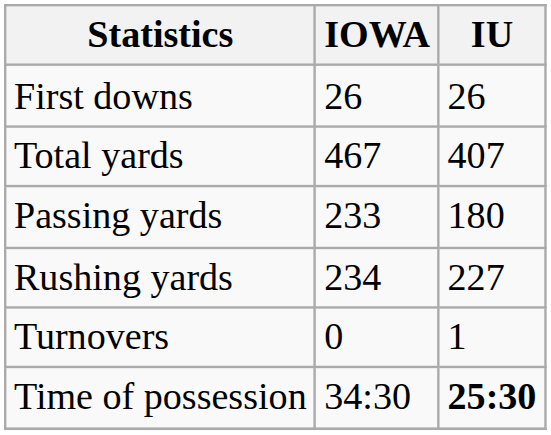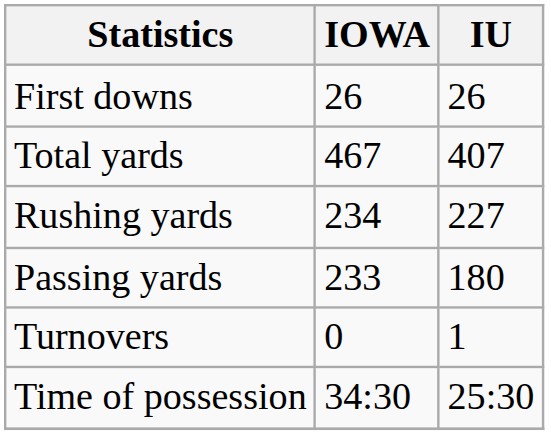rows swapped: Rushing yards <-> Passing yards
Time of possession | IU: bold -> normal
